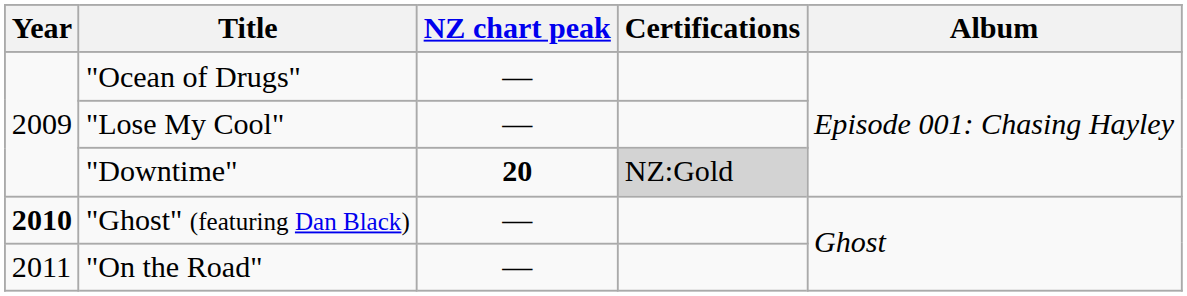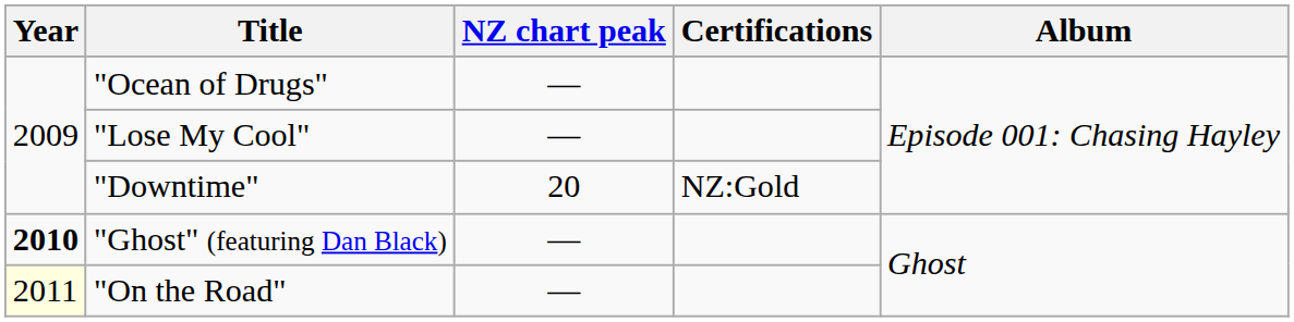"Downtime" | NZ chart peak: bold -> normal
"Downtime" | Certifications: lightgrey background -> no background
"On the Road" | Year: no background -> lightyellow background
